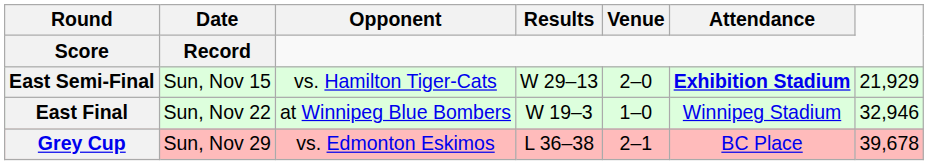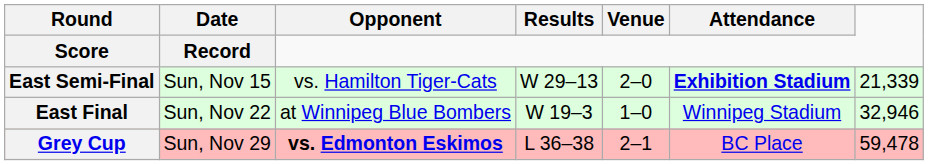East Semi-Final | column 7: 21,929 -> 21,339
Grey Cup | Opponent: normal -> bold
Grey Cup | column 7: 39,678 -> 59,478
